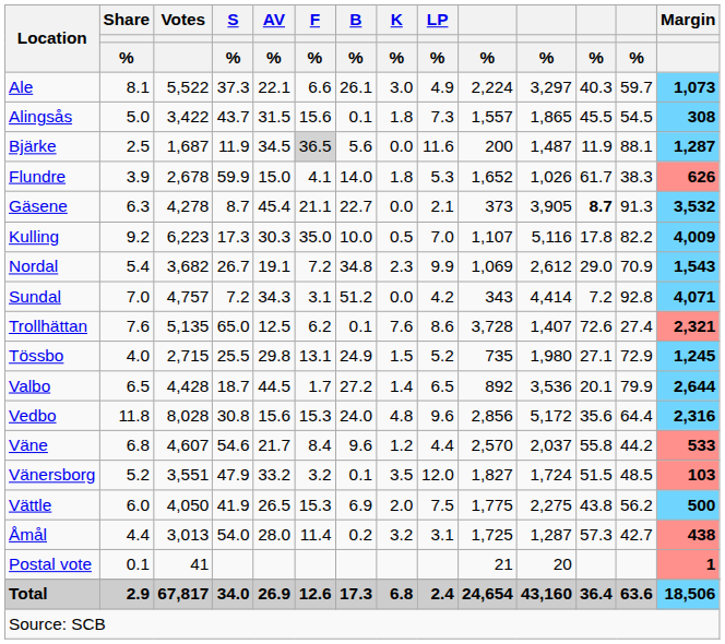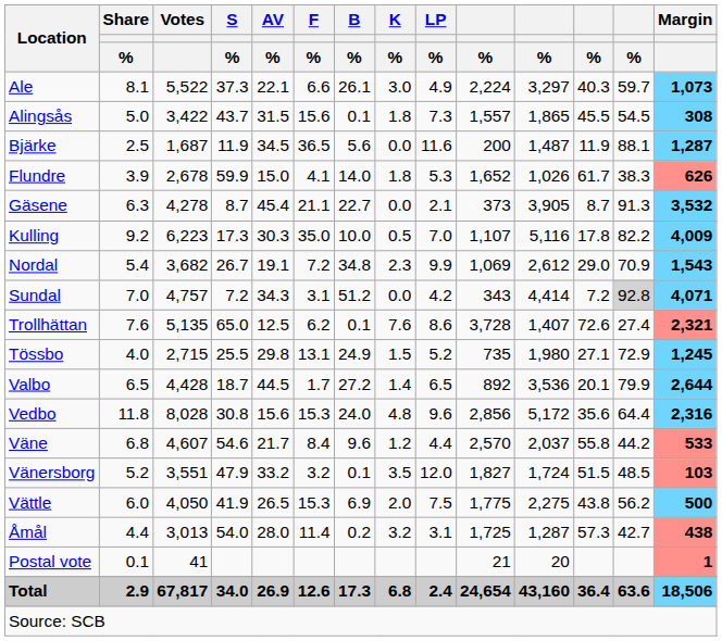Bjärke | F / %: lightgrey background -> no background
Gäsene | column 12: bold -> normal
Sundal | column 13: no background -> lightgrey background
